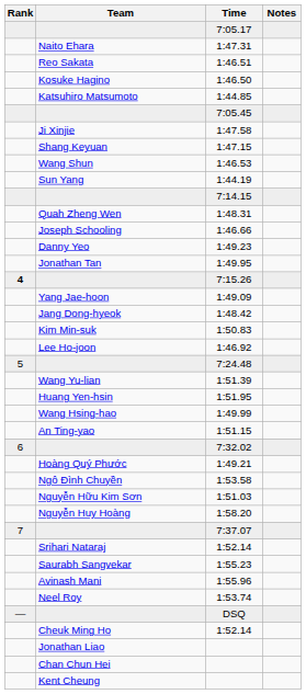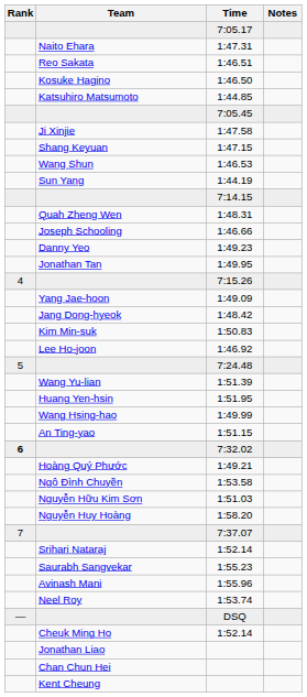7:15.26 | Rank: bold -> normal
7:32.02 | Rank: normal -> bold
